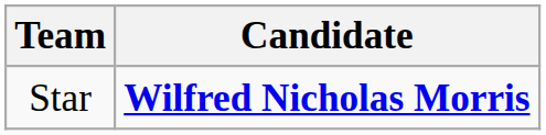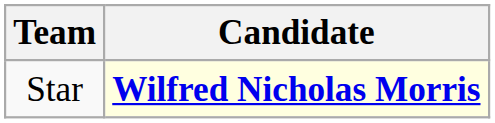Star | Candidate: no background -> lightyellow background
